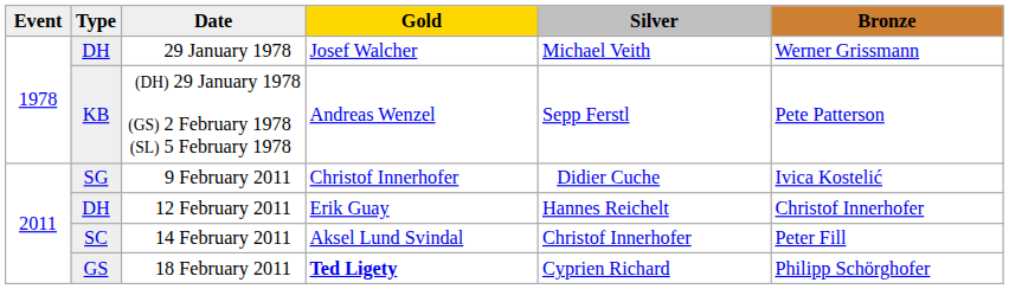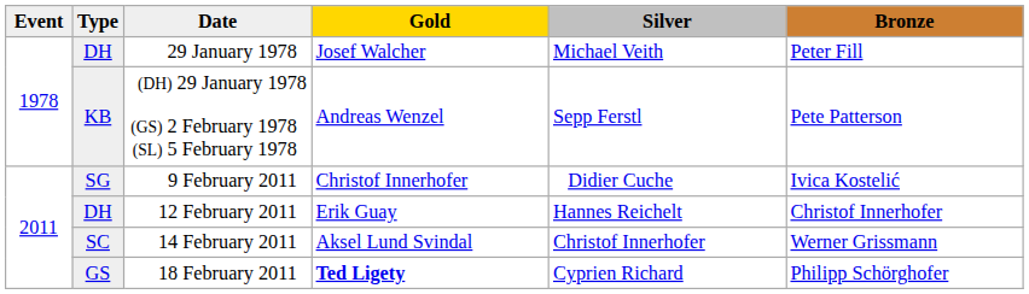29 January 1978 | Bronze: Werner Grissmann -> Peter Fill
14 February 2011 | Bronze: Peter Fill -> Werner Grissmann
